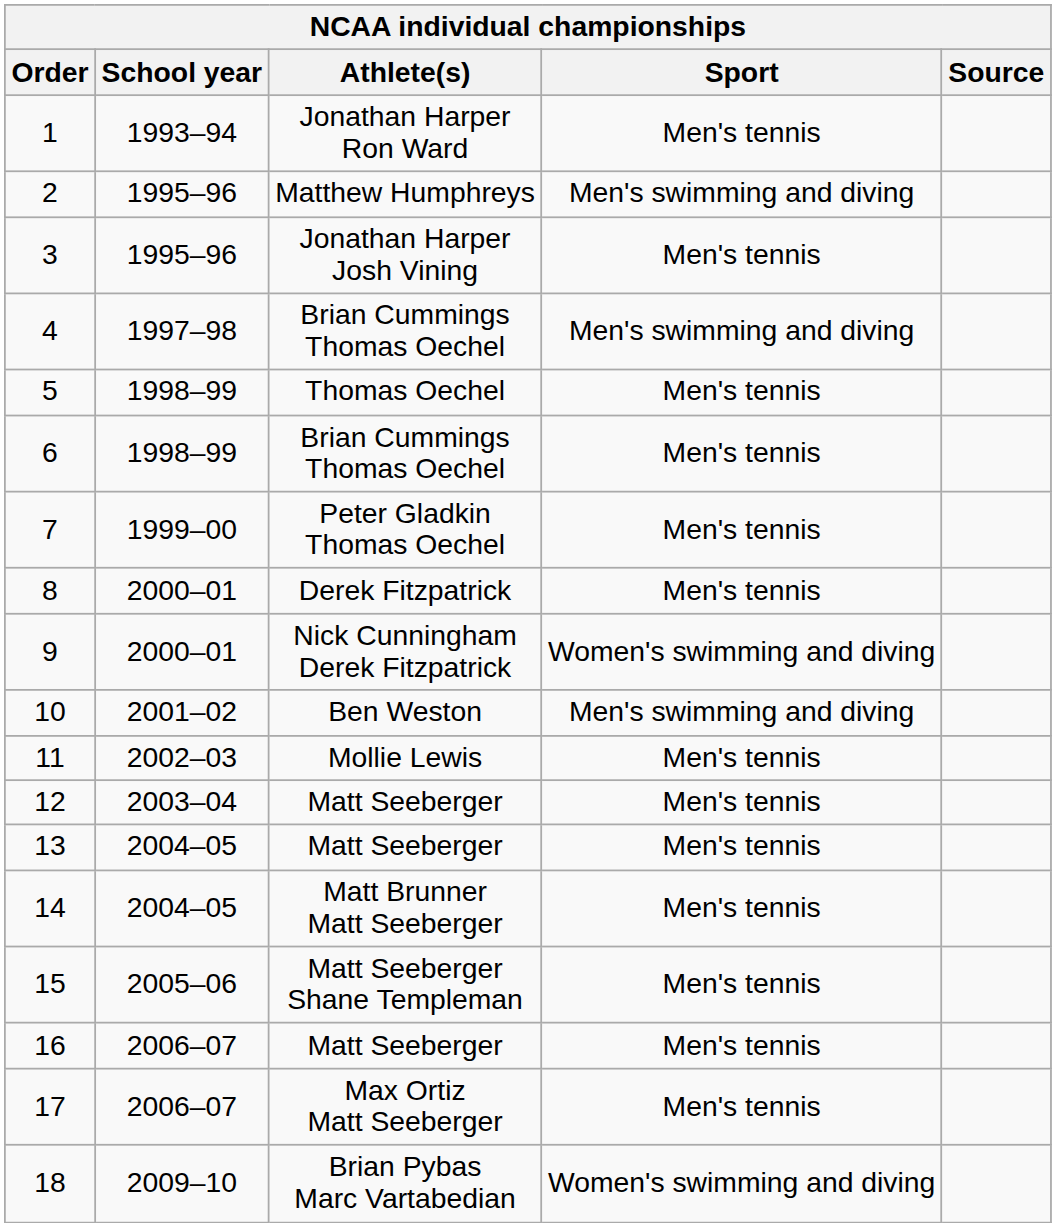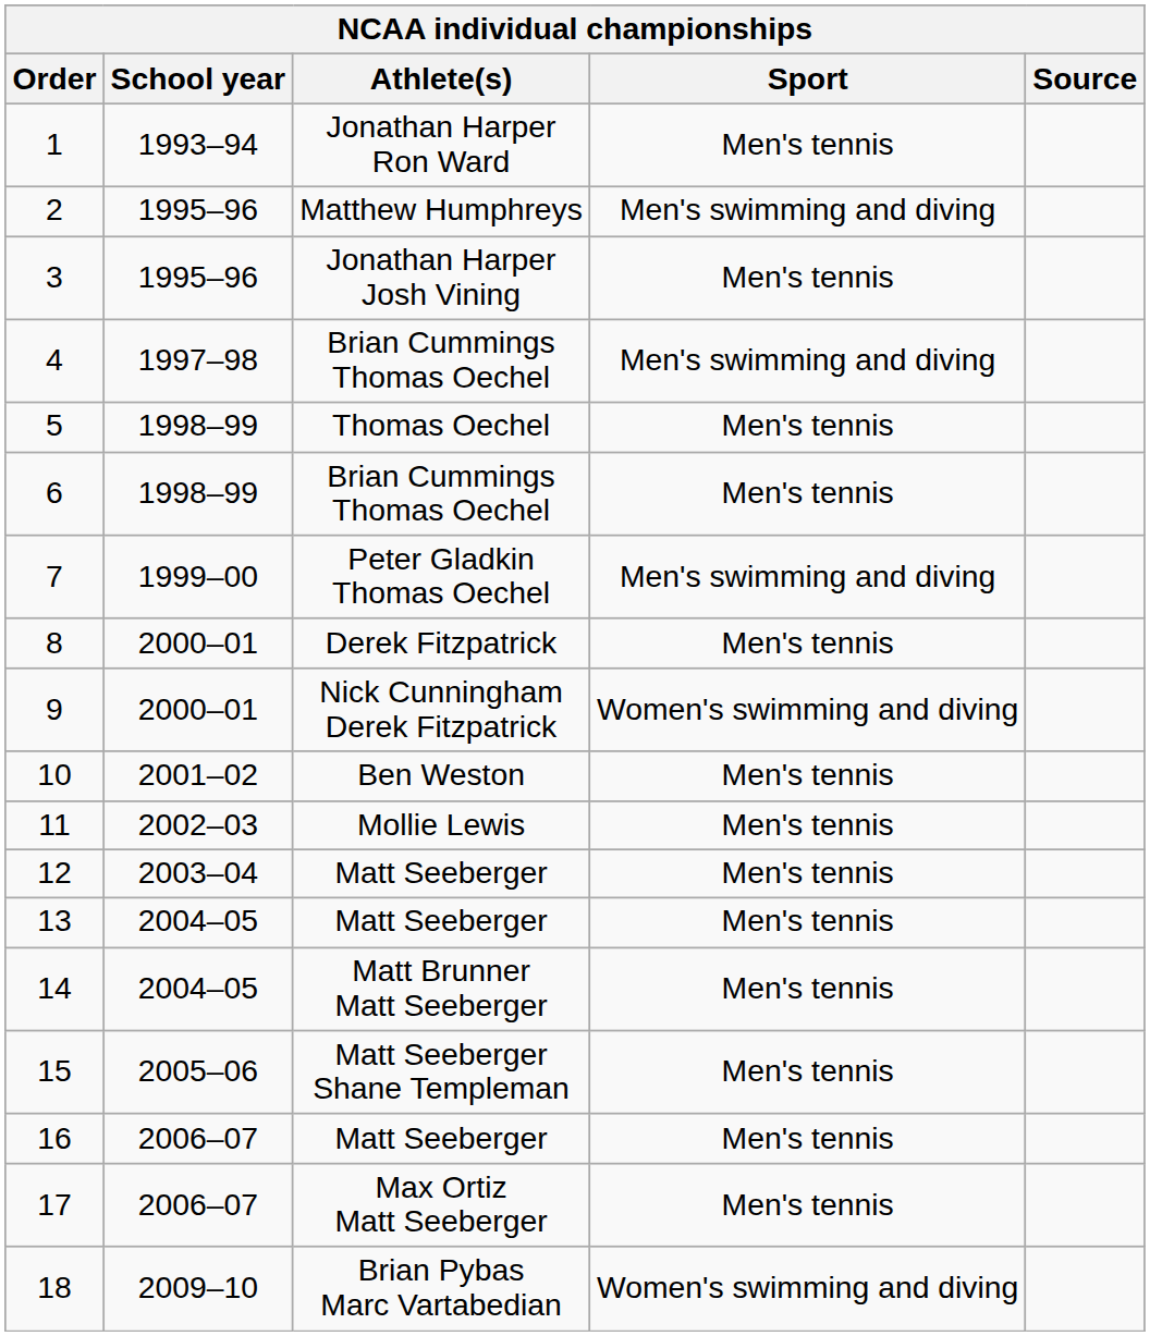7 | Sport: Men's tennis -> Men's swimming and diving
10 | Sport: Men's swimming and diving -> Men's tennis
